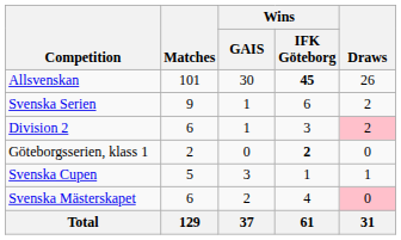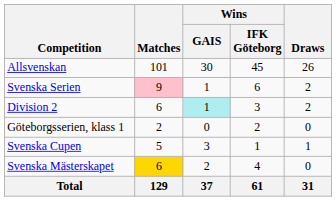Allsvenskan | Wins / IFK Göteborg: bold -> normal
Svenska Serien | Matches: no background -> pink background
Division 2 | Wins / GAIS: no background -> paleturquoise background
Division 2 | Draws: pink background -> no background
Göteborgsserien, klass 1 | Wins / IFK Göteborg: bold -> normal
Svenska Mästerskapet | Matches: no background -> gold background
Svenska Mästerskapet | Draws: pink background -> no background
